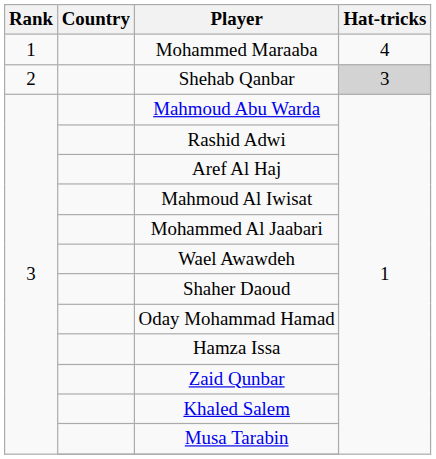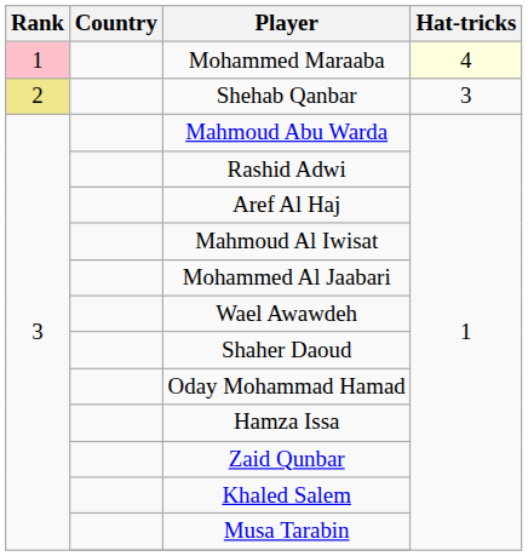Mohammed Maraaba | Rank: no background -> pink background
Mohammed Maraaba | Hat-tricks: no background -> lightyellow background
Shehab Qanbar | Rank: no background -> khaki background
Shehab Qanbar | Hat-tricks: lightgrey background -> no background
